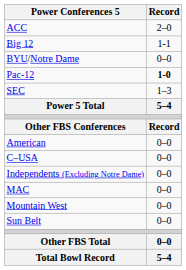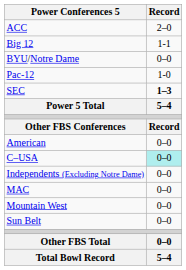Pac-12 | Record: bold -> normal
SEC | Record: normal -> bold
C–USA | Record: no background -> paleturquoise background
